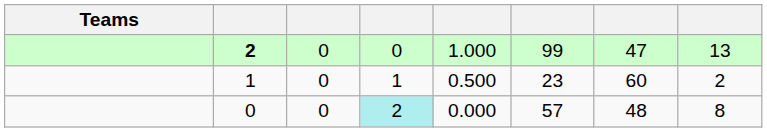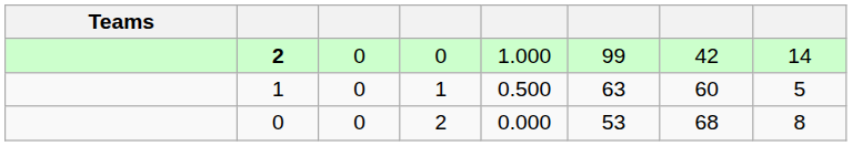row 2 | column 7: 47 -> 42
row 2 | column 8: 13 -> 14
row 3 | column 6: 23 -> 63
row 3 | column 8: 2 -> 5
row 4 | column 4: paleturquoise background -> no background
row 4 | column 6: 57 -> 53
row 4 | column 7: 48 -> 68
